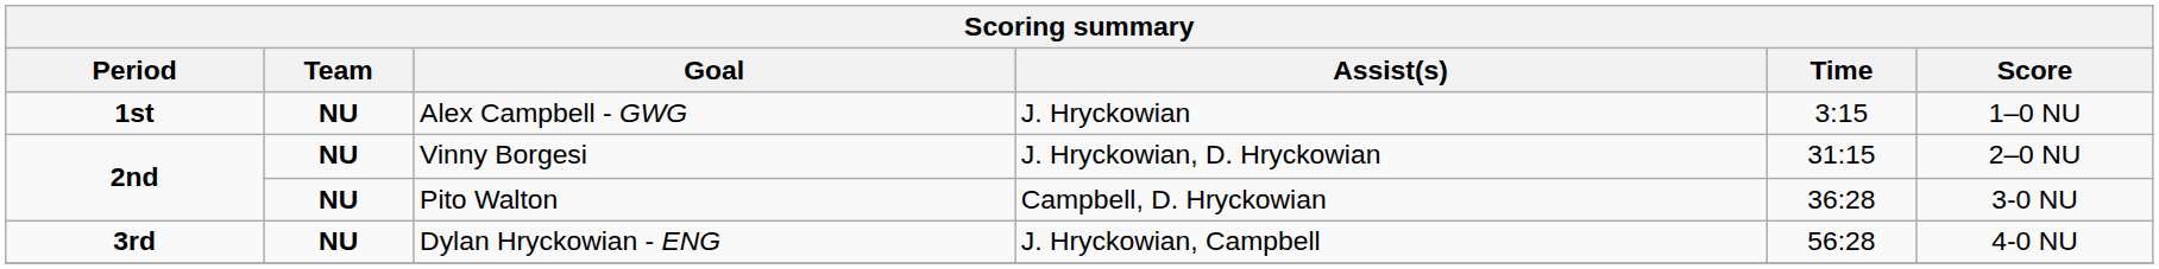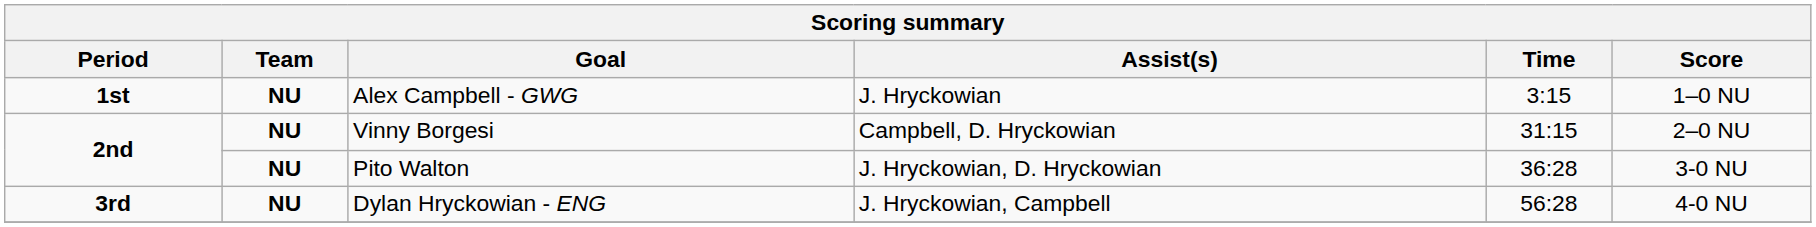Vinny Borgesi | Assist(s): J. Hryckowian, D. Hryckowian -> Campbell, D. Hryckowian
Pito Walton | Assist(s): Campbell, D. Hryckowian -> J. Hryckowian, D. Hryckowian
